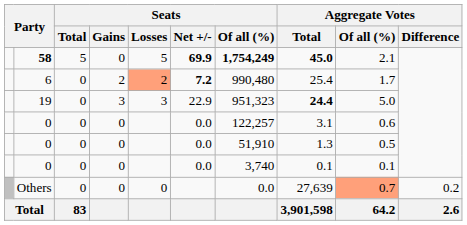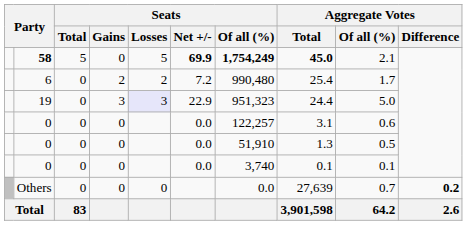6 | Seats / Losses: lightsalmon background -> no background
6 | Seats / Net +/-: bold -> normal
19 | Seats / Losses: no background -> lavender background
19 | Aggregate Votes / Total: bold -> normal
Others | Aggregate Votes / Of all (%): lightsalmon background -> no background
Others | Aggregate Votes / Difference: normal -> bold
